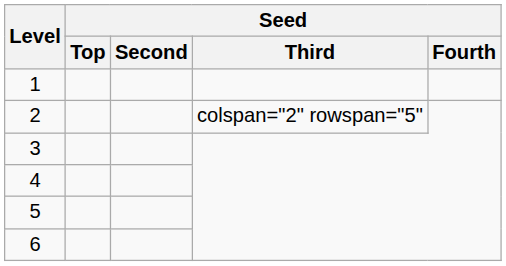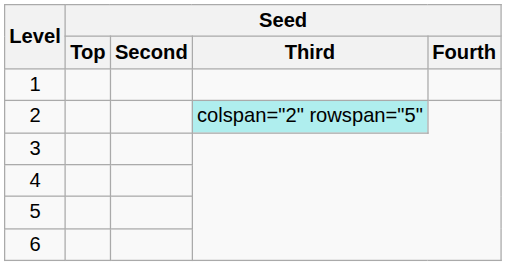2 | Seed / Third: no background -> paleturquoise background
